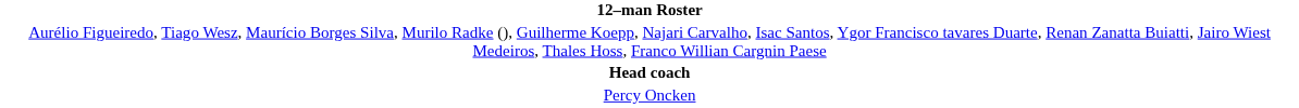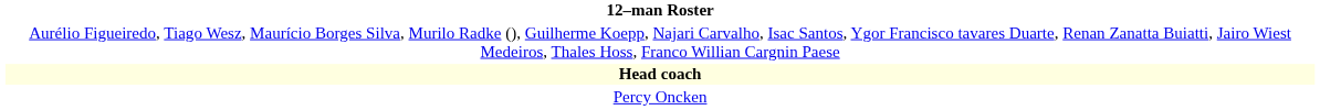row 3 | column 1: no background -> lightyellow background
